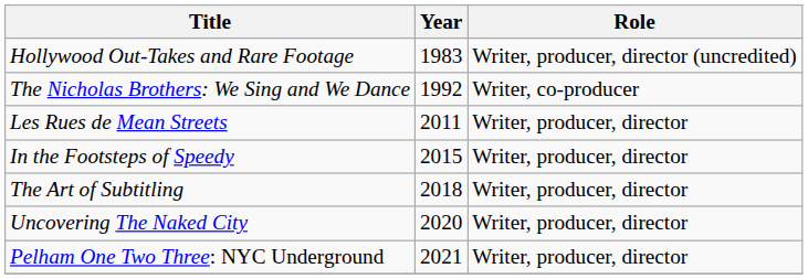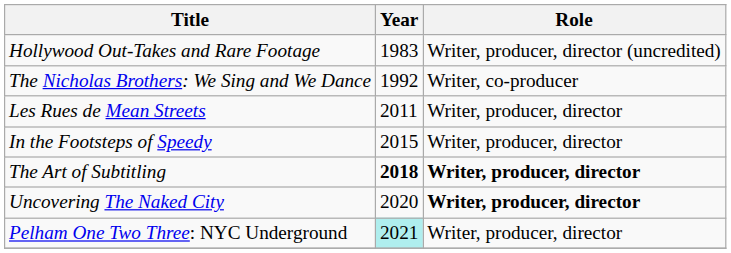The Art of Subtitling | Year: normal -> bold
The Art of Subtitling | Role: normal -> bold
Uncovering The Naked City | Role: normal -> bold
Pelham One Two Three: NYC Underground | Year: no background -> paleturquoise background
